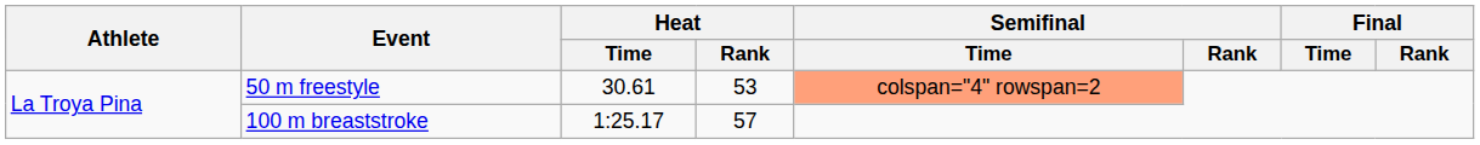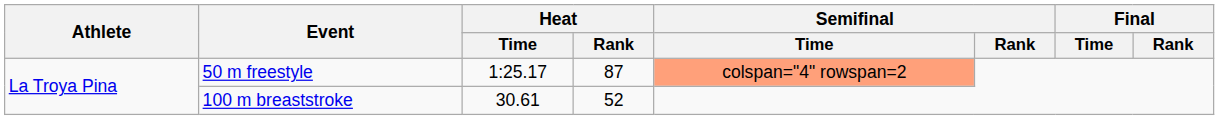50 m freestyle | Heat / Time: 30.61 -> 1:25.17
50 m freestyle | Heat / Rank: 53 -> 87
100 m breaststroke | Heat / Time: 1:25.17 -> 30.61
100 m breaststroke | Heat / Rank: 57 -> 52
